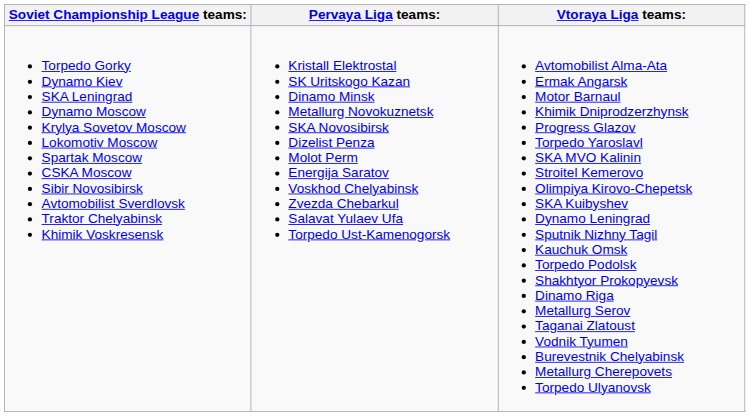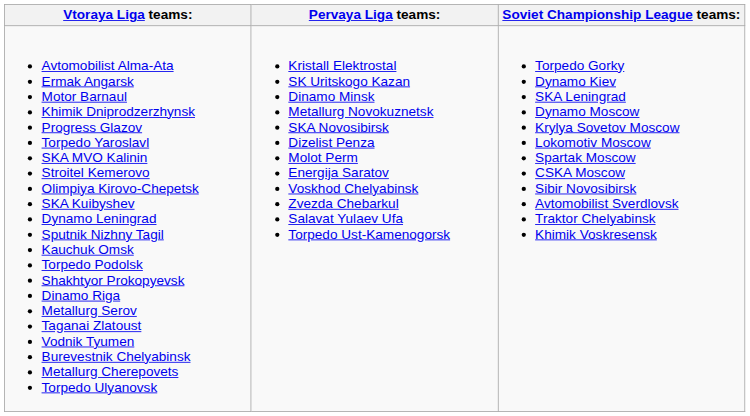columns swapped: Soviet Championship League teams: <-> Vtoraya Liga teams:
